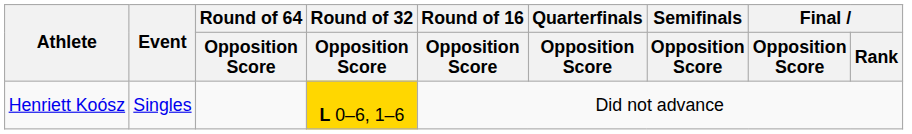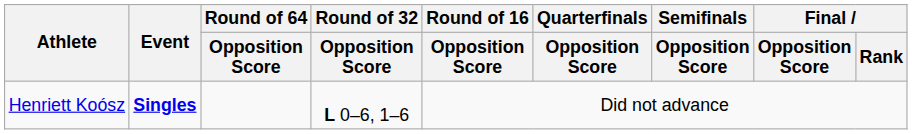Henriett Koósz | Event: normal -> bold
Henriett Koósz | Round of 32 / Opposition Score: gold background -> no background
